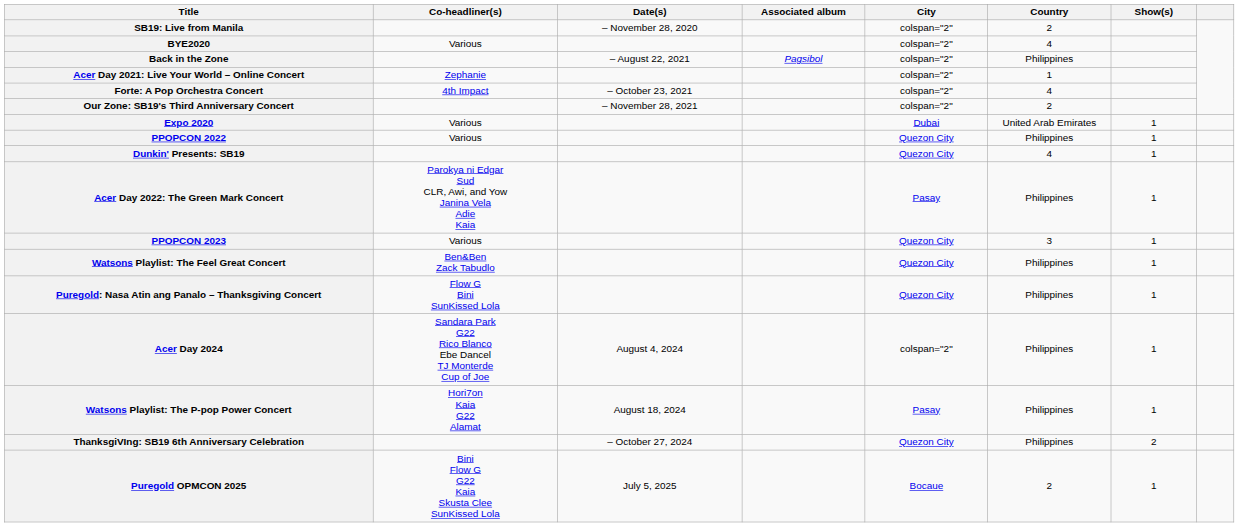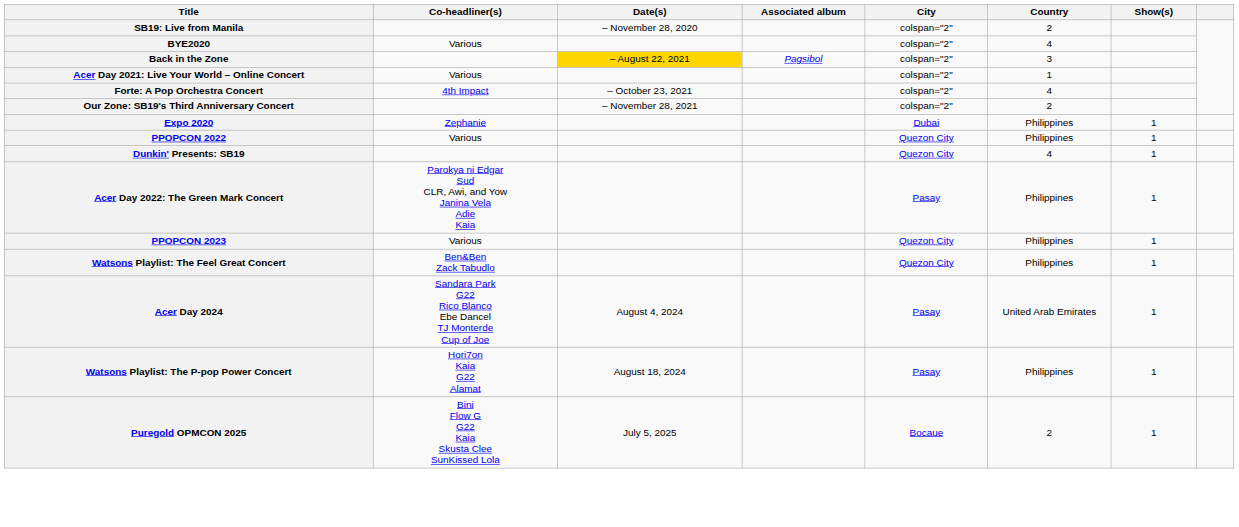Back in the Zone | Date(s): no background -> gold background
Back in the Zone | Country: Philippines -> 3
Acer Day 2021: Live Your World – Online Concert | Co-headliner(s): Zephanie -> Various
Expo 2020 | Co-headliner(s): Various -> Zephanie
Expo 2020 | Country: United Arab Emirates -> Philippines
PPOPCON 2023 | Country: 3 -> Philippines
- row: Puregold: Nasa Atin ang Panalo – Thanksgiving Concert | Flow G Bini SunKissed Lola | Quezon City | Philippines | 1
Acer Day 2024 | City: colspan="2" -> Pasay
Acer Day 2024 | Country: Philippines -> United Arab Emirates
- row: ThanksgiVIng: SB19 6th Anniversary Celebration | – October 27, 2024 | Quezon City | Philippines | 2
